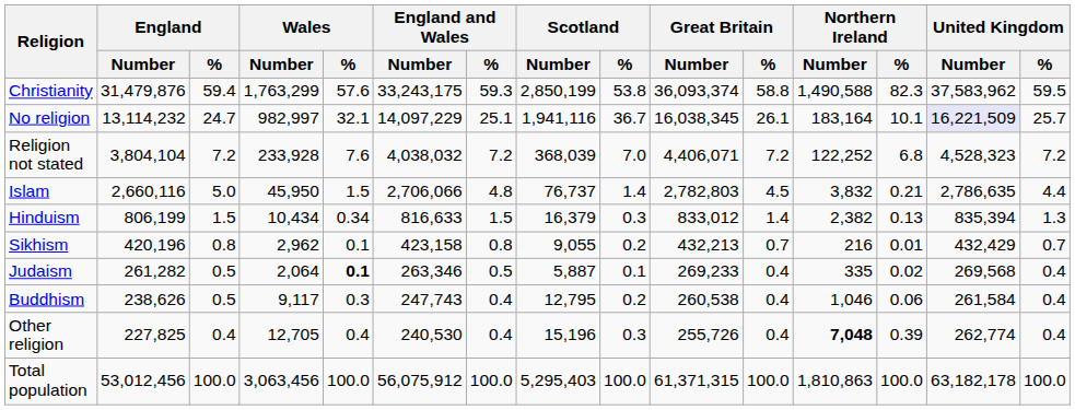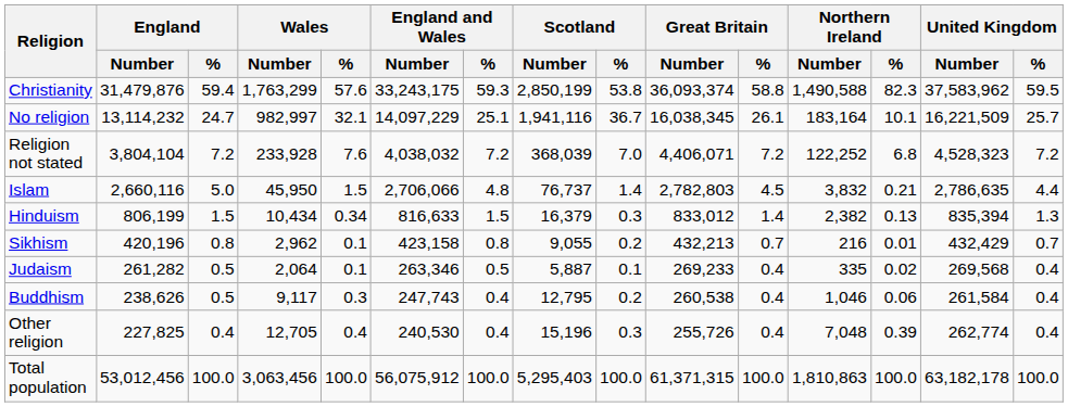No religion | United Kingdom / Number: lavender background -> no background
Judaism | Wales / %: bold -> normal
Other religion | Northern Ireland / Number: bold -> normal
